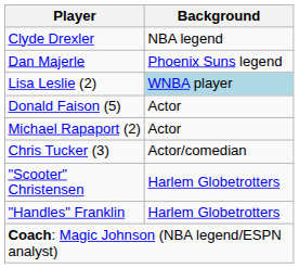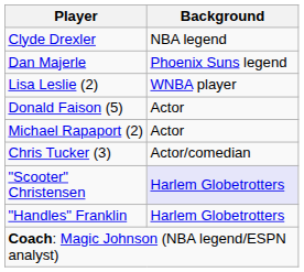Lisa Leslie (2) | Background: lightblue background -> no background
"Scooter" Christensen | Background: no background -> lavender background
